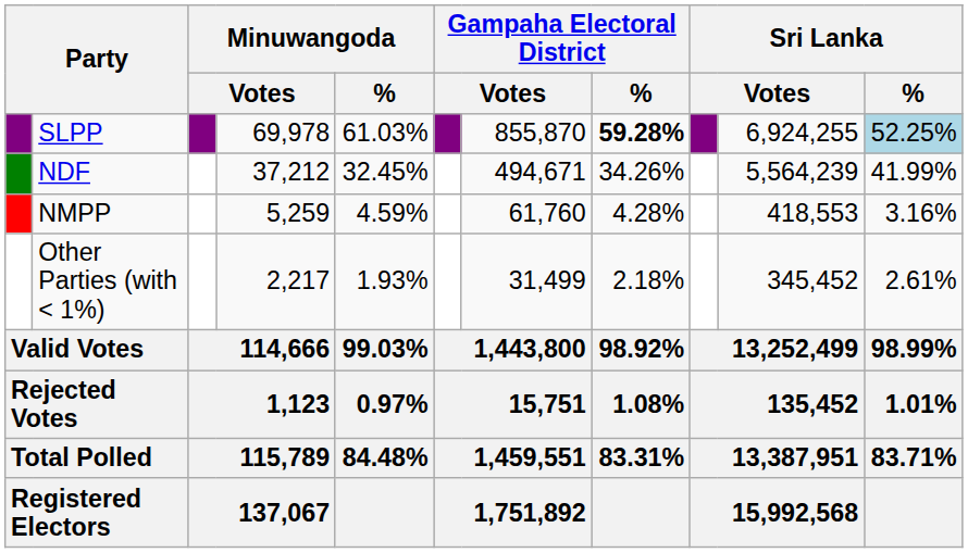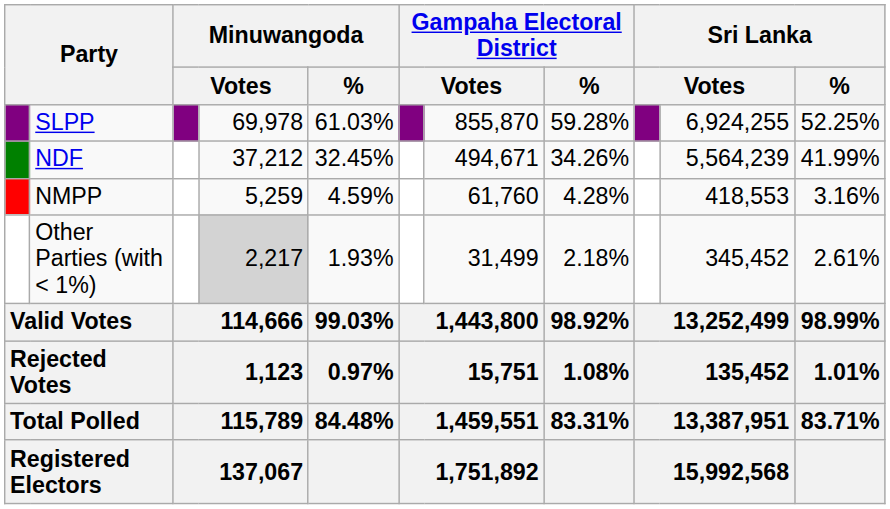SLPP | Gampaha Electoral District / %: bold -> normal
SLPP | Sri Lanka / %: lightblue background -> no background
Other Parties (with < 1%) | column 4: no background -> lightgrey background
